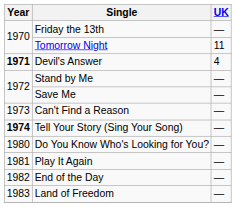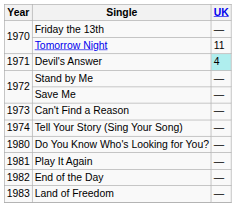Devil's Answer | Year: bold -> normal
Devil's Answer | UK: no background -> paleturquoise background
Tell Your Story (Sing Your Song) | Year: bold -> normal
